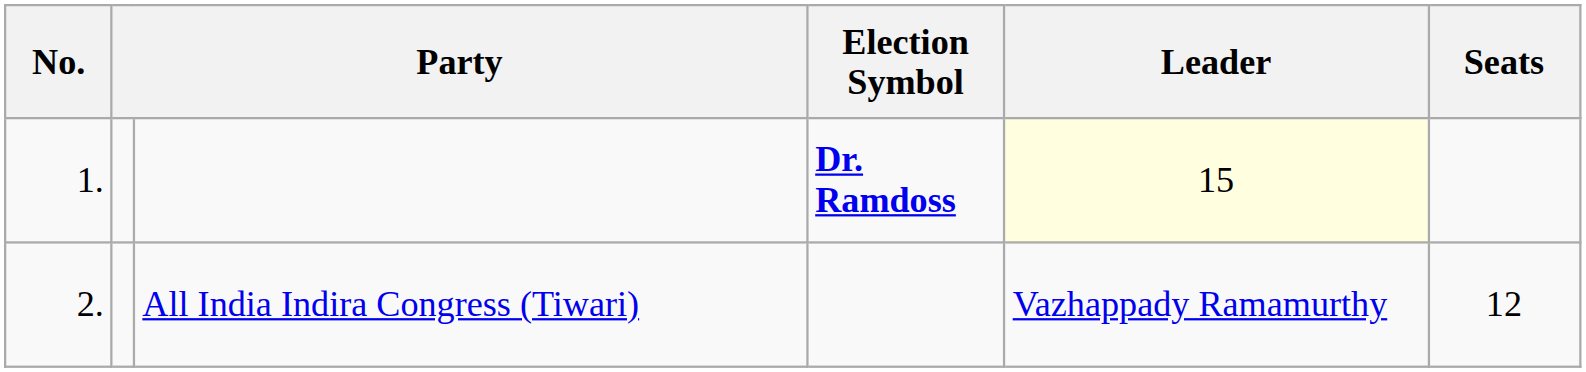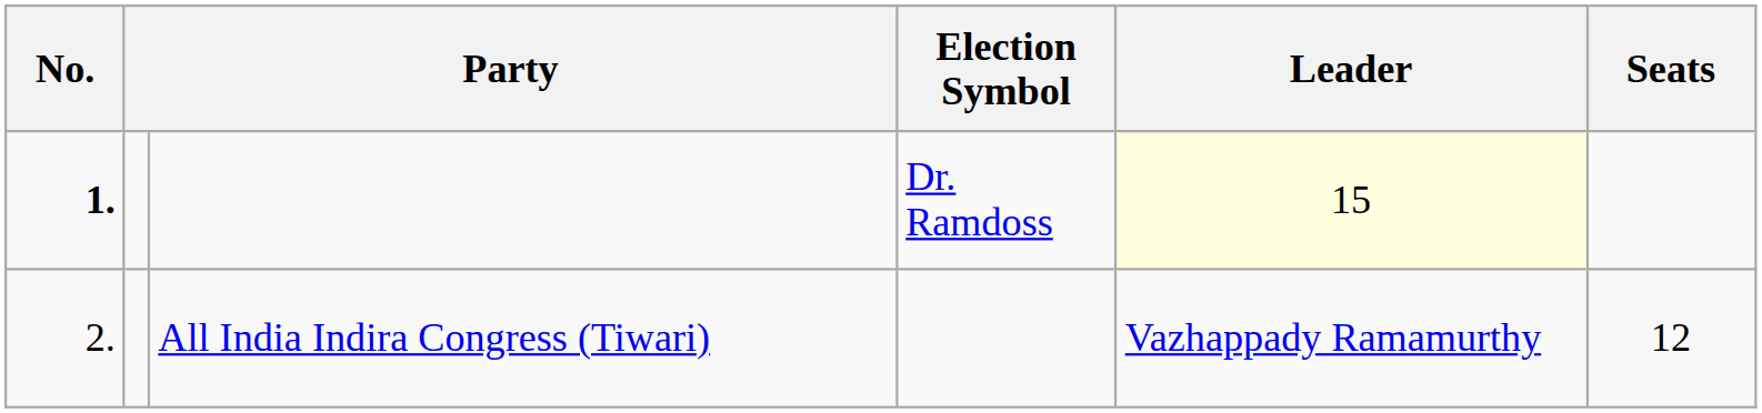row 2 | No.: normal -> bold
row 2 | Election Symbol: bold -> normal
